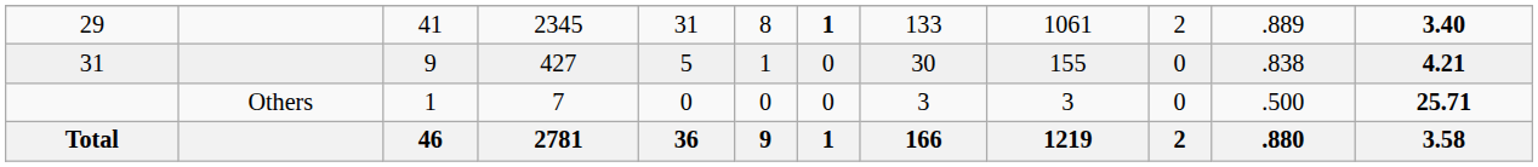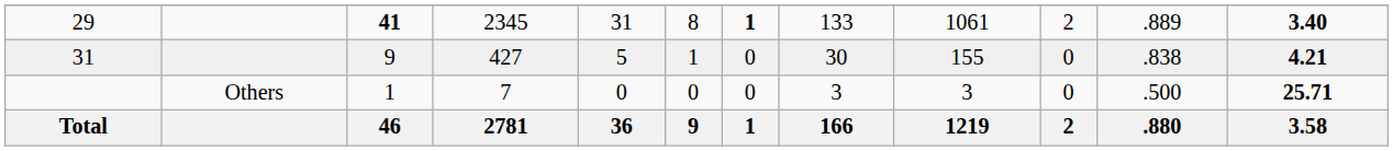29 | column 3: normal -> bold
